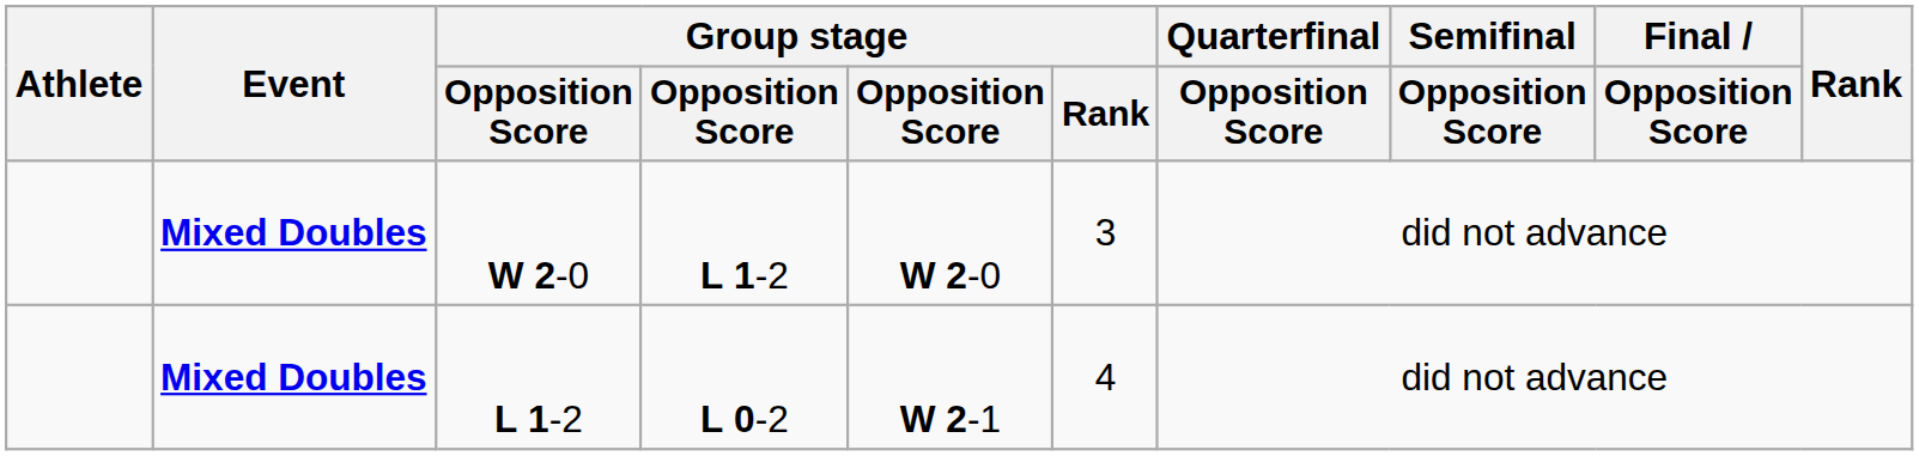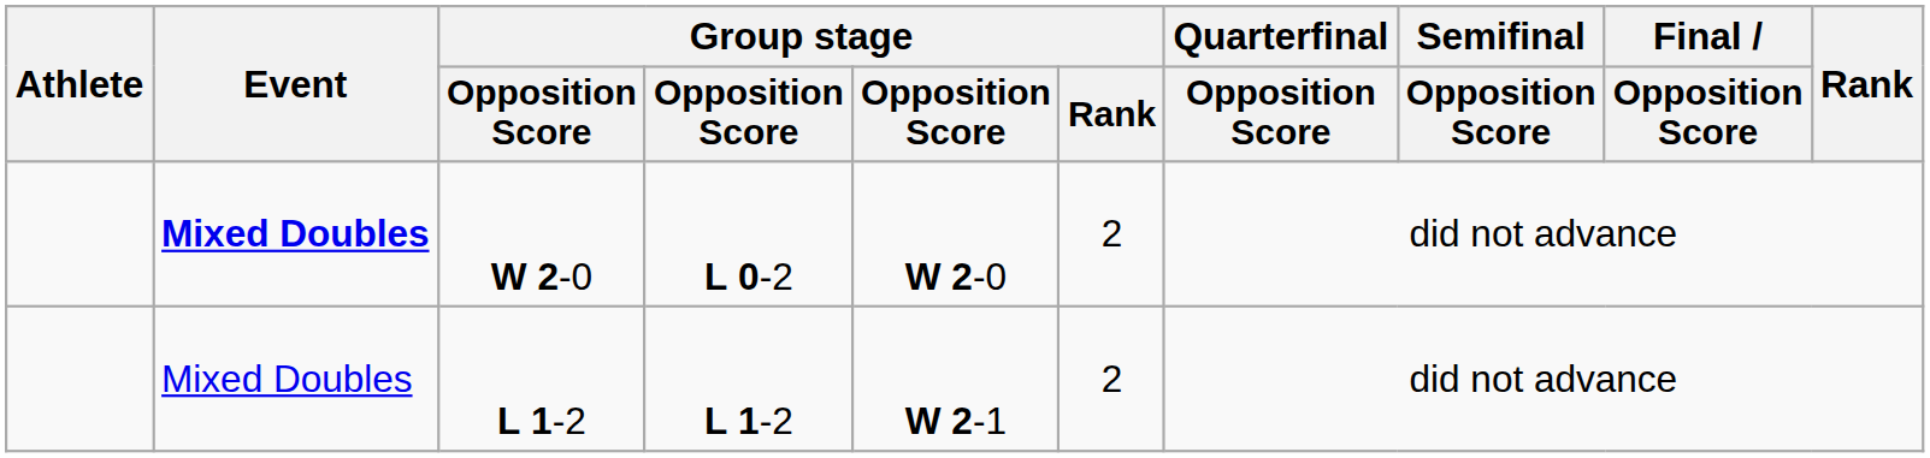row 3 | column 4: L 1-2 -> L 0-2
row 3 | Group stage / Rank: 3 -> 2
row 4 | Event: bold -> normal
row 4 | column 4: L 0-2 -> L 1-2
row 4 | Group stage / Rank: 4 -> 2
